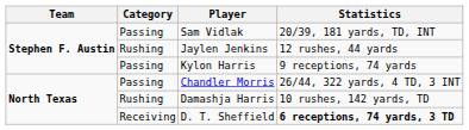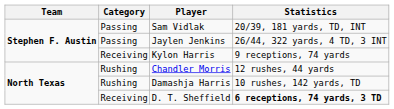Jaylen Jenkins | Category: Rushing -> Passing
Jaylen Jenkins | Statistics: 12 rushes, 44 yards -> 26/44, 322 yards, 4 TD, 3 INT
Kylon Harris | Category: Passing -> Receiving
Chandler Morris | Category: Passing -> Rushing
Chandler Morris | Statistics: 26/44, 322 yards, 4 TD, 3 INT -> 12 rushes, 44 yards
